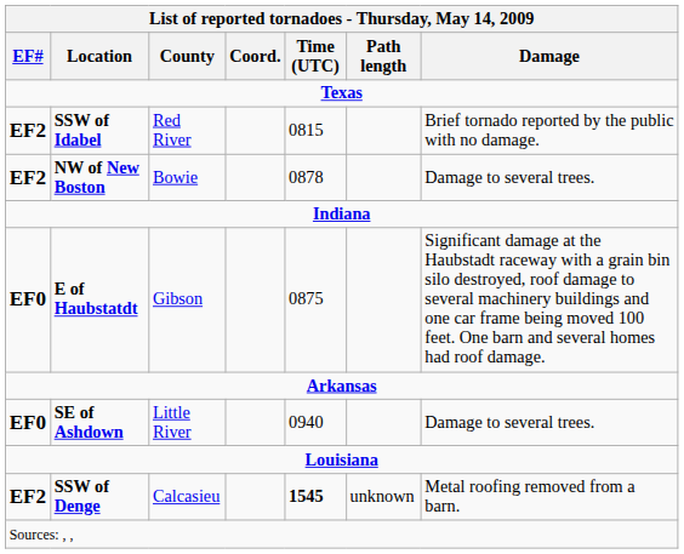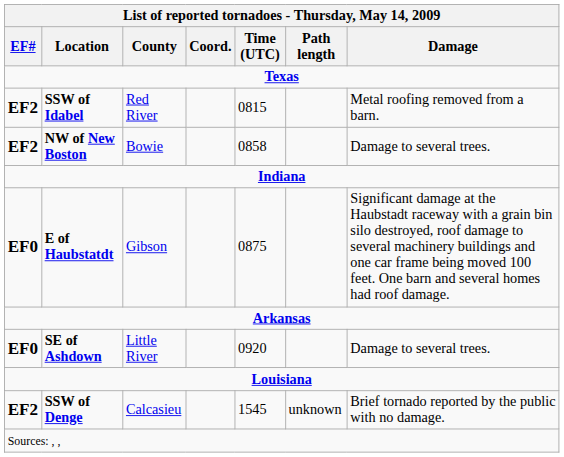SSW of Idabel | Damage: Brief tornado reported by the public with no damage. -> Metal roofing removed from a barn.
NW of New Boston | Time (UTC): 0878 -> 0858
SE of Ashdown | Time (UTC): 0940 -> 0920
SSW of Denge | Time (UTC): bold -> normal
SSW of Denge | Damage: Metal roofing removed from a barn. -> Brief tornado reported by the public with no damage.
